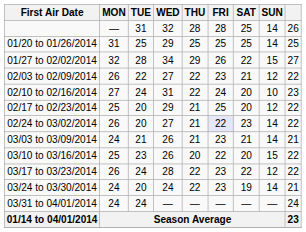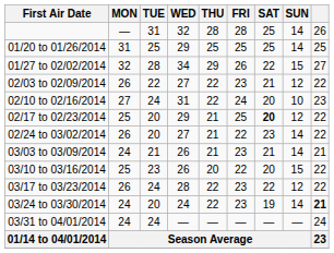02/17 to 02/23/2014 | SAT: normal -> bold
02/24 to 03/02/2014 | FRI: lavender background -> no background
03/24 to 03/30/2014 | column 9: normal -> bold
